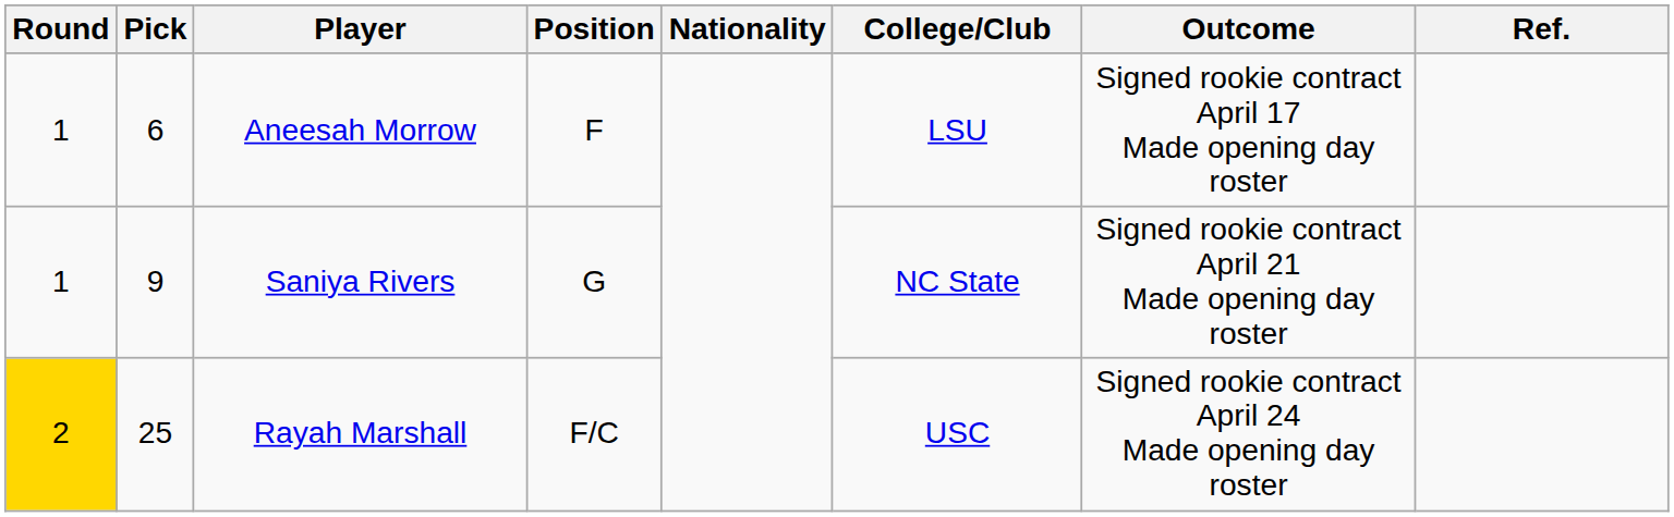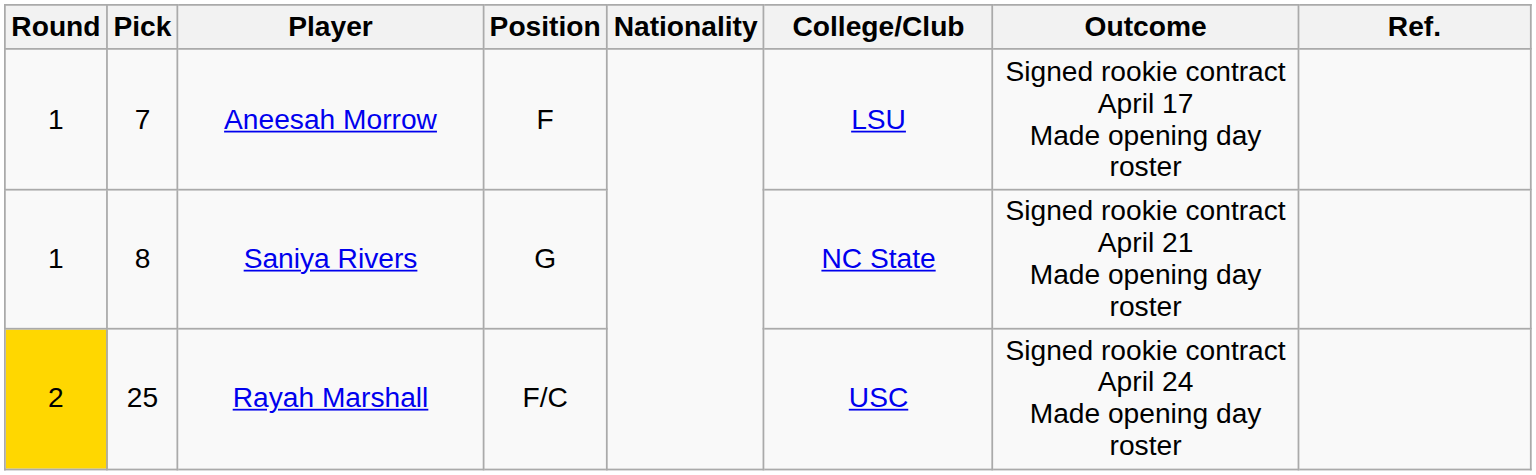Aneesah Morrow | Pick: 6 -> 7
Saniya Rivers | Pick: 9 -> 8
